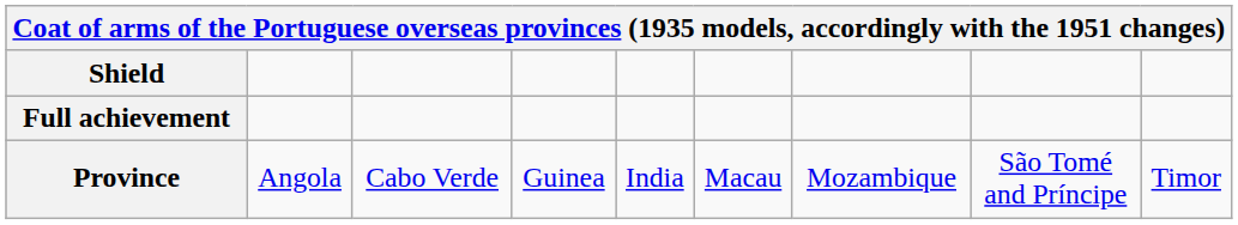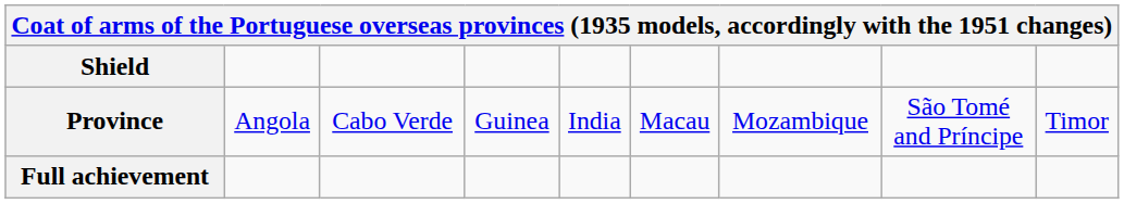rows swapped: Full achievement <-> Province
